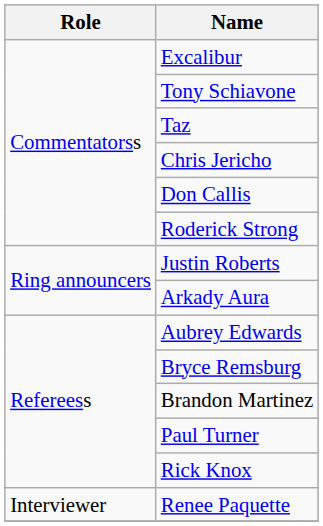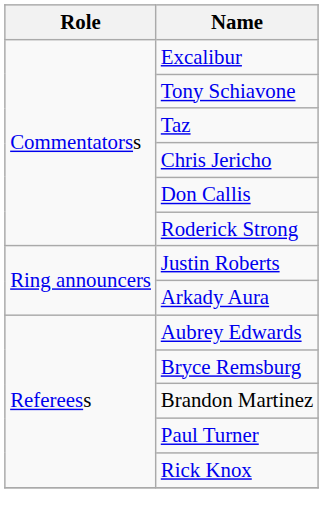- row: Interviewer | Renee Paquette
